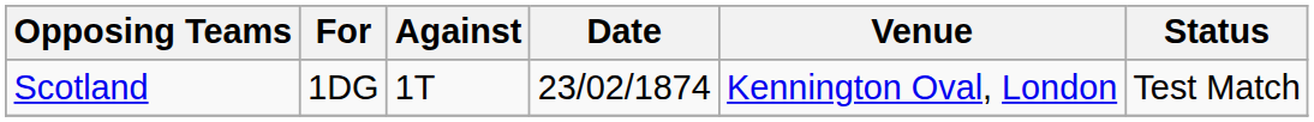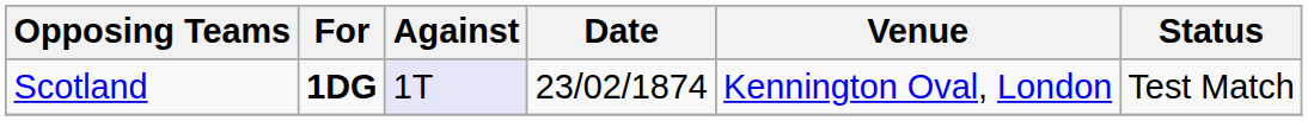Scotland | For: normal -> bold
Scotland | Against: no background -> lavender background
